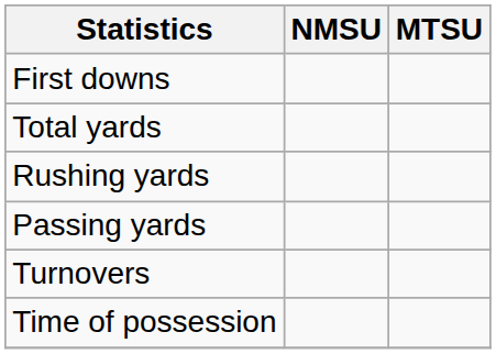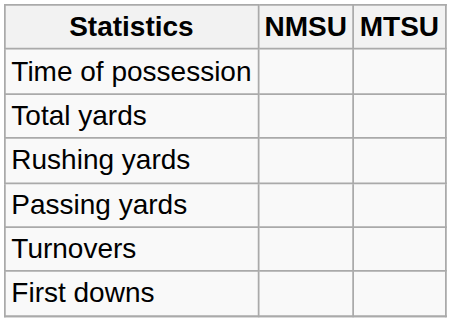rows swapped: First downs <-> Time of possession
